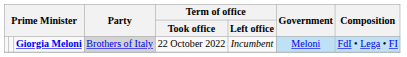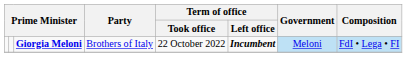Giorgia Meloni | Party: lightgrey background -> no background
Giorgia Meloni | Term of office / Left office: normal -> bold
